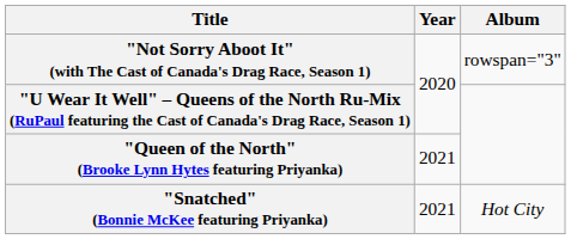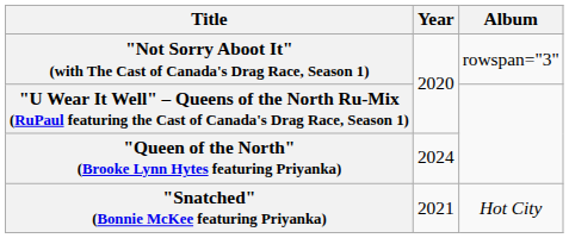"Queen of the North" (Brooke Lynn Hytes featuring Priyanka) | Year: 2021 -> 2024
